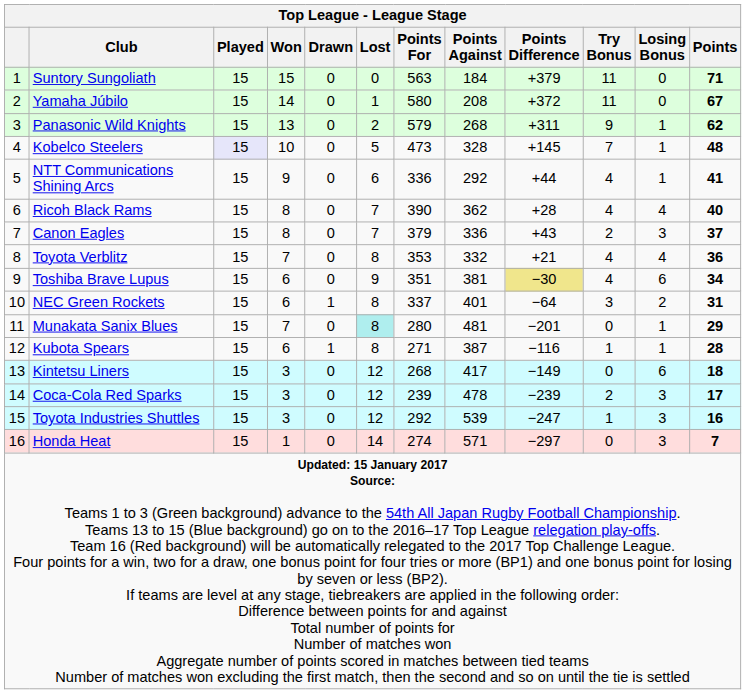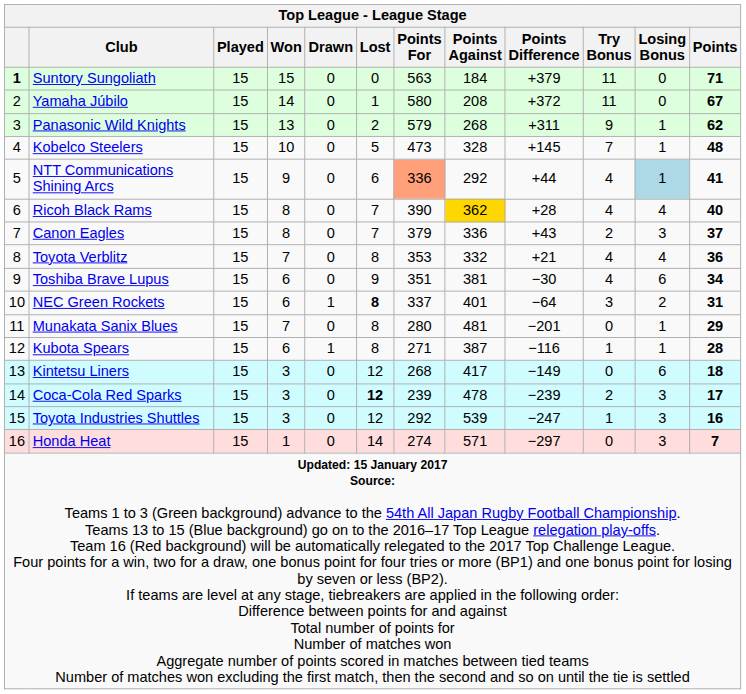Suntory Sungoliath | column 1: normal -> bold
Kobelco Steelers | Played: lavender background -> no background
NTT Communications Shining Arcs | Points For: no background -> lightsalmon background
NTT Communications Shining Arcs | Losing Bonus: no background -> lightblue background
Ricoh Black Rams | Points Against: no background -> gold background
Toshiba Brave Lupus | Points Difference: khaki background -> no background
NEC Green Rockets | Lost: normal -> bold
Munakata Sanix Blues | Lost: paleturquoise background -> no background
Coca-Cola Red Sparks | Lost: normal -> bold
